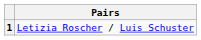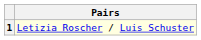1 | Pairs: no background -> lightyellow background
